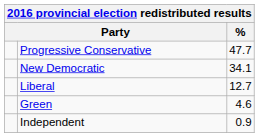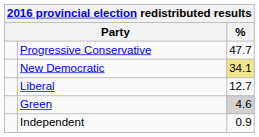New Democratic | %: no background -> khaki background
Green | %: no background -> lightgrey background
